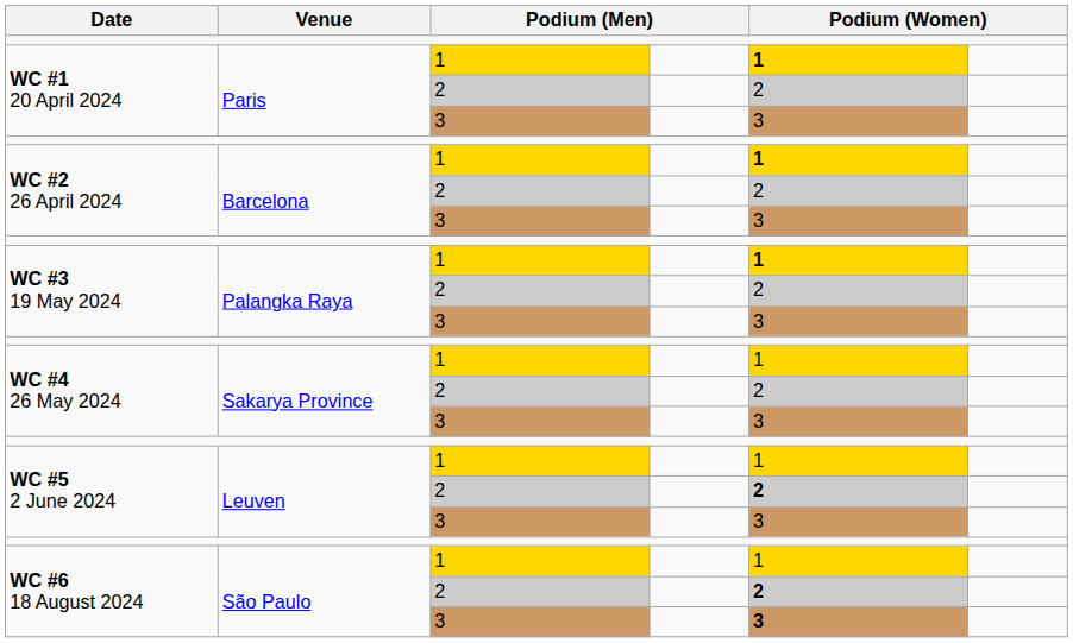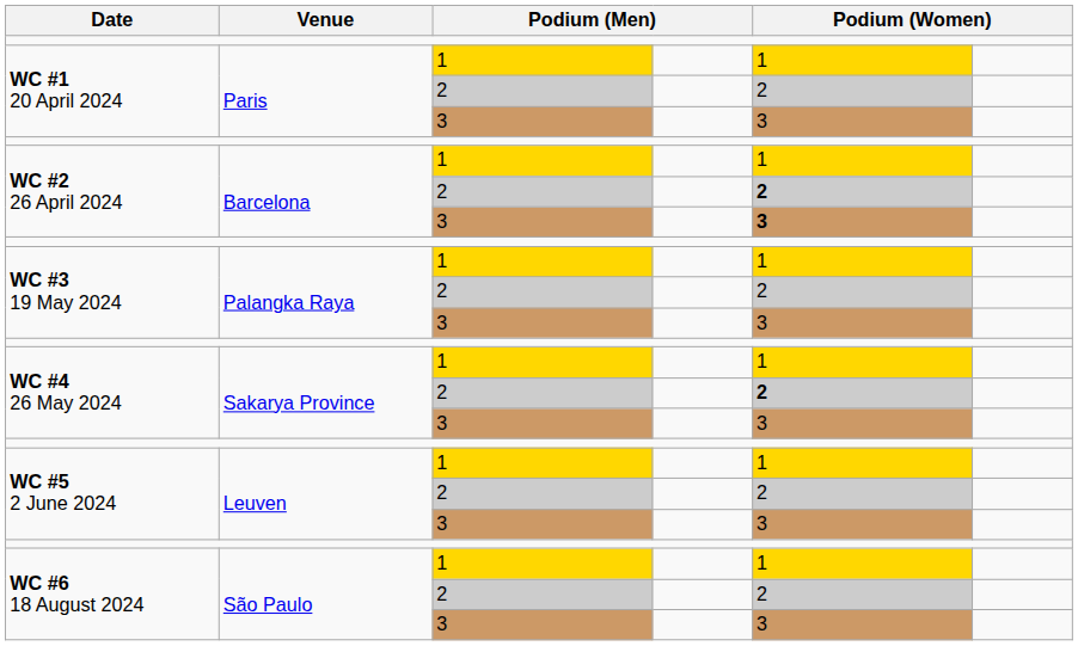WC #1 20 April 2024 / 1 | column 5: bold -> normal
WC #2 26 April 2024 / 1 | column 5: bold -> normal
WC #2 26 April 2024 / 2 | column 5: normal -> bold
WC #2 26 April 2024 / 3 | column 5: normal -> bold
WC #3 19 May 2024 / 1 | column 5: bold -> normal
WC #4 26 May 2024 / 2 | column 5: normal -> bold
WC #5 2 June 2024 / 2 | column 5: bold -> normal
WC #6 18 August 2024 / 2 | column 5: bold -> normal
WC #6 18 August 2024 / 3 | column 5: bold -> normal
